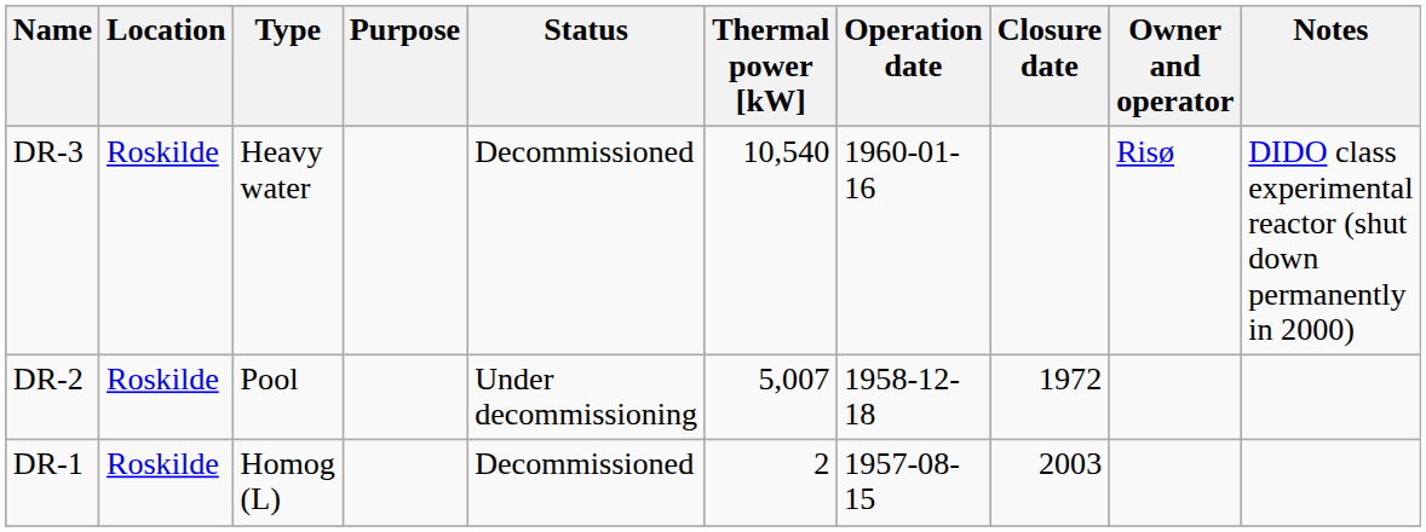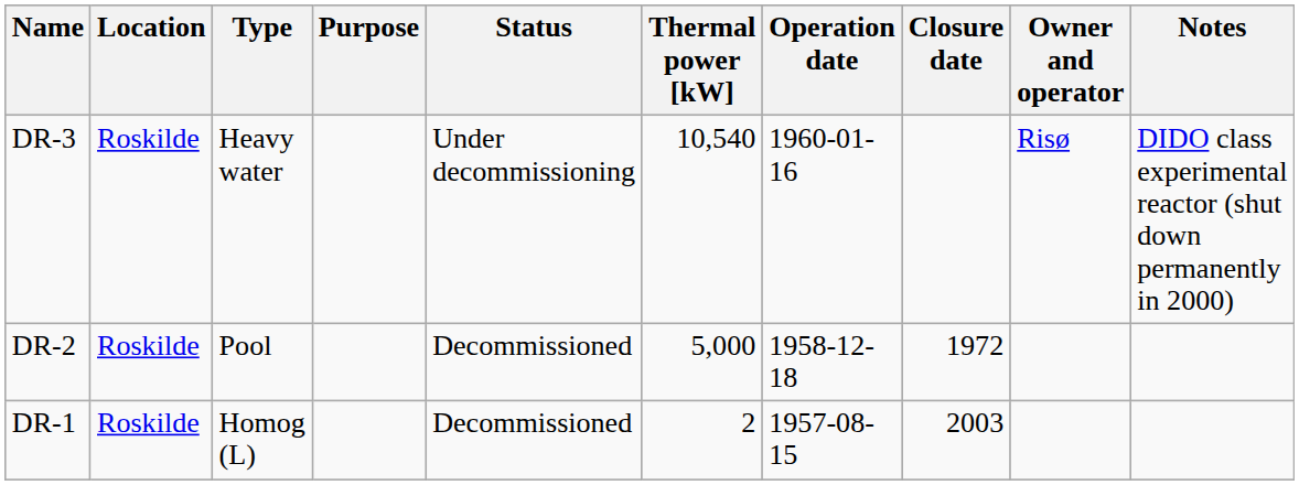DR-3 | Status: Decommissioned -> Under decommissioning
DR-2 | Status: Under decommissioning -> Decommissioned
DR-2 | Thermal power [kW]: 5,007 -> 5,000
